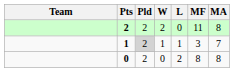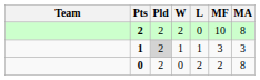row 2 | MF: 11 -> 10
row 3 | MA: 7 -> 3
row 4 | MF: 8 -> 2
